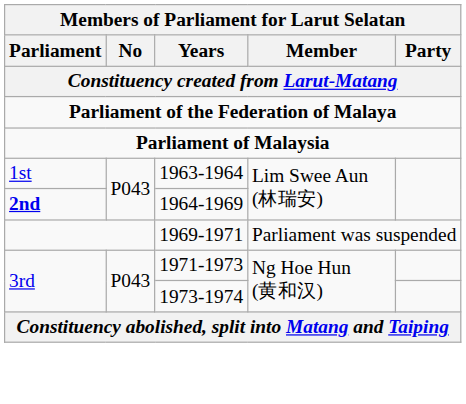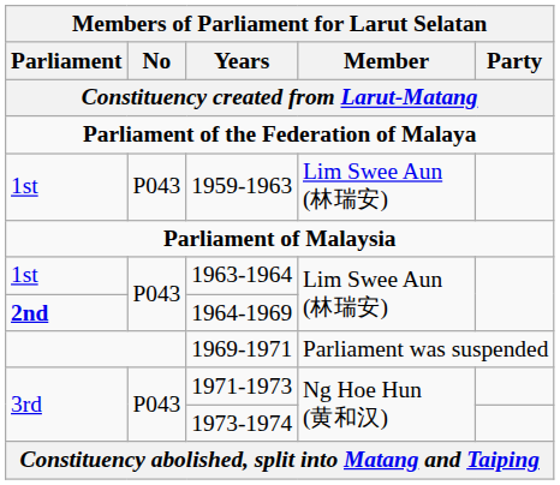+ row: 1st | P043 | 1959-1963 | Lim Swee Aun (林瑞安)
